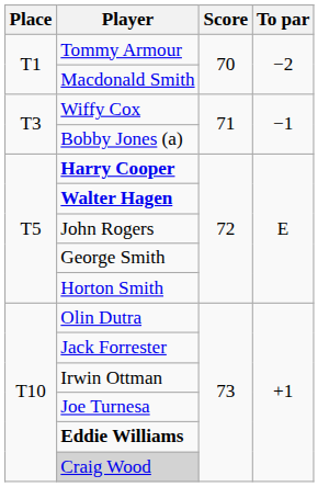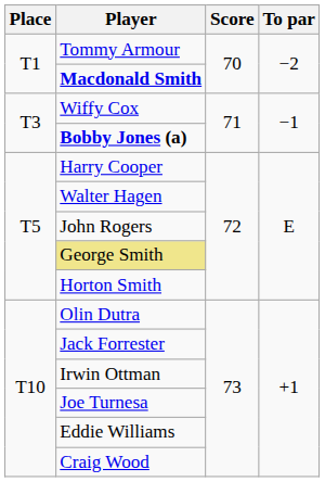Macdonald Smith | Player: normal -> bold
Bobby Jones (a) | Player: normal -> bold
Harry Cooper | Player: bold -> normal
Walter Hagen | Player: bold -> normal
George Smith | Player: no background -> khaki background
Eddie Williams | Player: bold -> normal
Craig Wood | Player: lightgrey background -> no background
